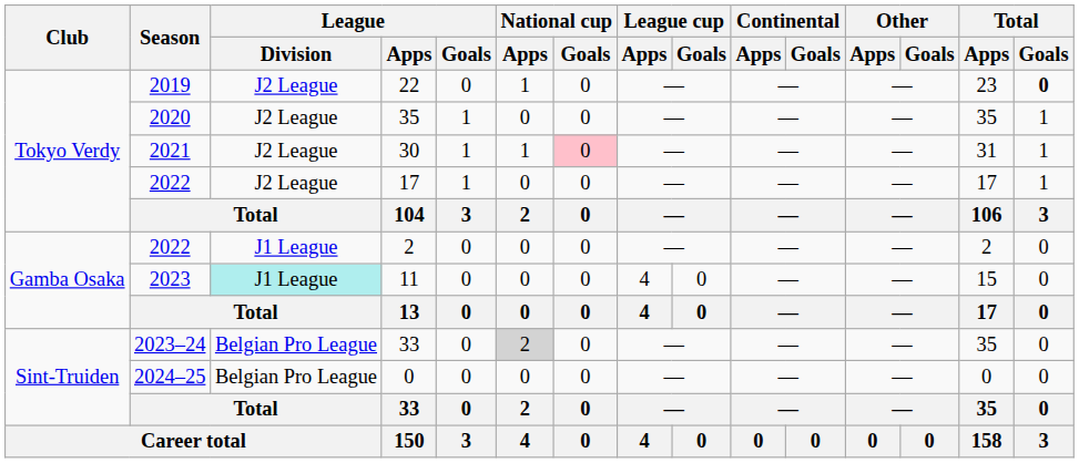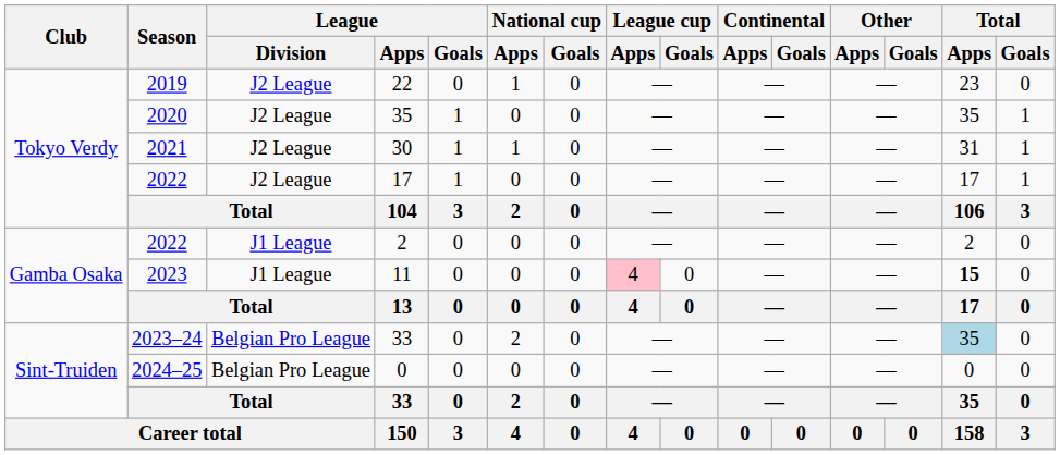22 | Total / Goals: bold -> normal
30 | National cup / Goals: pink background -> no background
11 | League / Division: paleturquoise background -> no background
11 | League cup / Apps: no background -> pink background
11 | Total / Apps: normal -> bold
2023–24 / 33 | National cup / Apps: lightgrey background -> no background
2023–24 / 33 | Total / Apps: no background -> lightblue background
